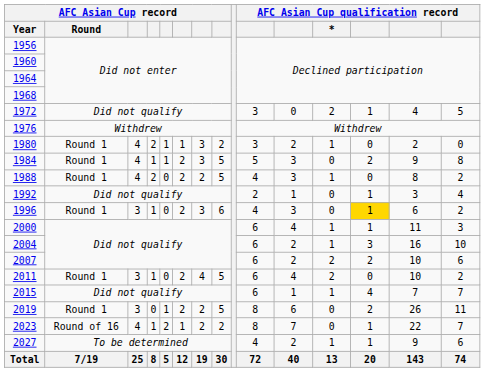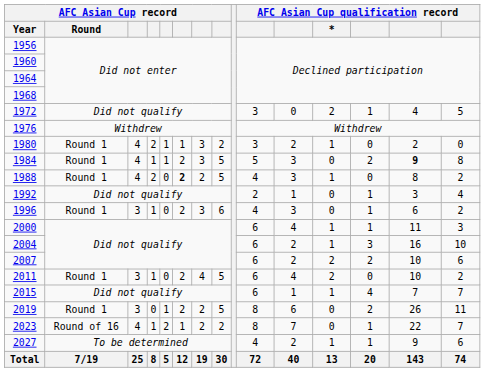1984 | column 14: normal -> bold
1988 | column 6: normal -> bold
1996 | column 13: gold background -> no background
